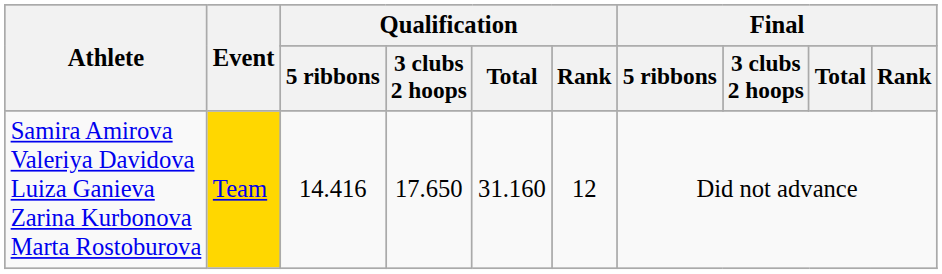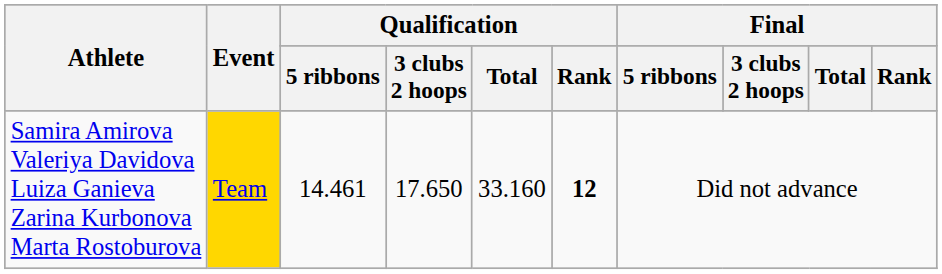row 3 | Qualification / 5 ribbons: 14.416 -> 14.461
row 3 | Qualification / Total: 31.160 -> 33.160
row 3 | Qualification / Rank: normal -> bold
